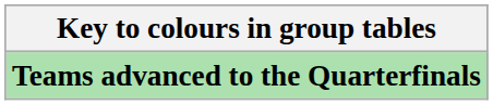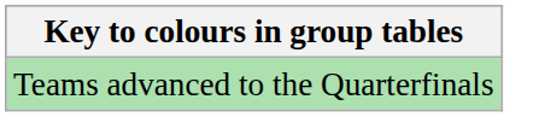row 2 | column 1: bold -> normal
